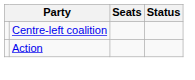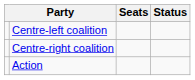+ row: Centre-right coalition
